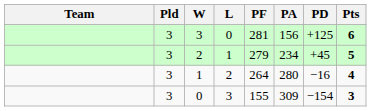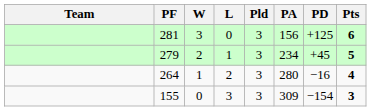columns swapped: Pld <-> PF
